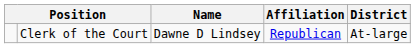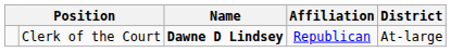Clerk of the Court | Name: normal -> bold
